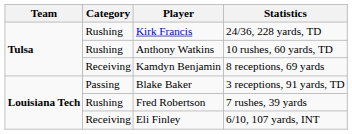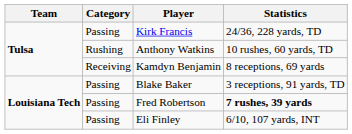Kirk Francis | Category: Rushing -> Passing
Fred Robertson | Category: Rushing -> Passing
Fred Robertson | Statistics: normal -> bold
Eli Finley | Category: Receiving -> Passing
